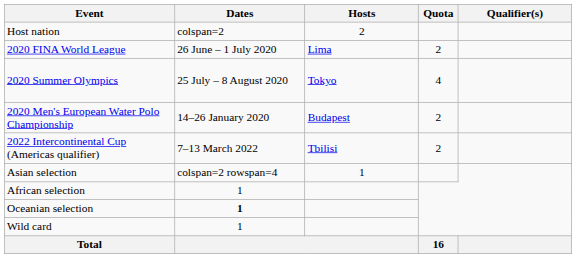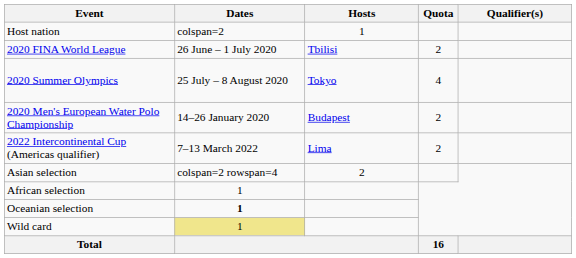Host nation | Hosts: 2 -> 1
2020 FINA World League | Hosts: Lima -> Tbilisi
2022 Intercontinental Cup (Americas qualifier) | Hosts: Tbilisi -> Lima
Asian selection | Hosts: 1 -> 2
Wild card | Dates: no background -> khaki background
